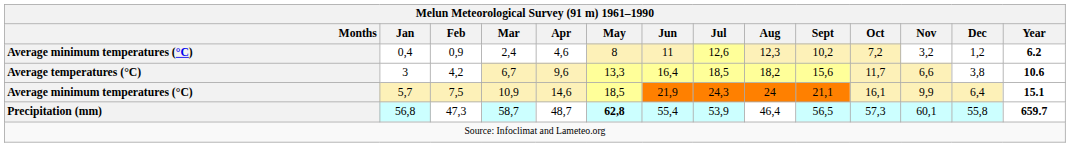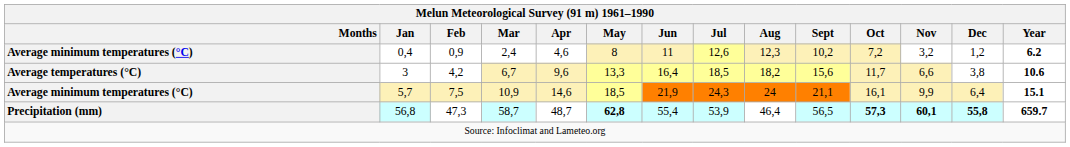56,8 | Oct: normal -> bold
56,8 | Nov: normal -> bold
56,8 | Dec: normal -> bold
